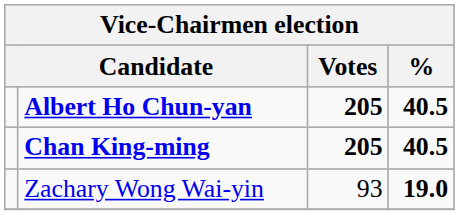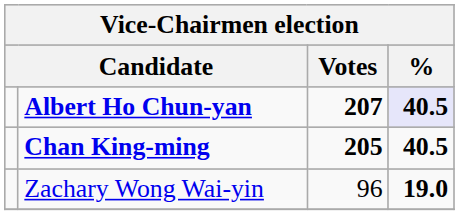Albert Ho Chun-yan | Votes: 205 -> 207
Albert Ho Chun-yan | %: no background -> lavender background
Zachary Wong Wai-yin | Votes: 93 -> 96
